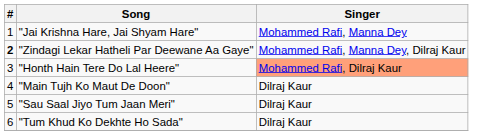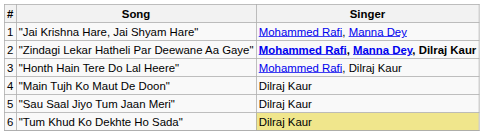"Zindagi Lekar Hatheli Par Deewane Aa Gaye" | #: bold -> normal
"Zindagi Lekar Hatheli Par Deewane Aa Gaye" | Singer: normal -> bold
"Honth Hain Tere Do Lal Heere" | Singer: lightsalmon background -> no background
"Tum Khud Ko Dekhte Ho Sada" | Singer: no background -> khaki background
